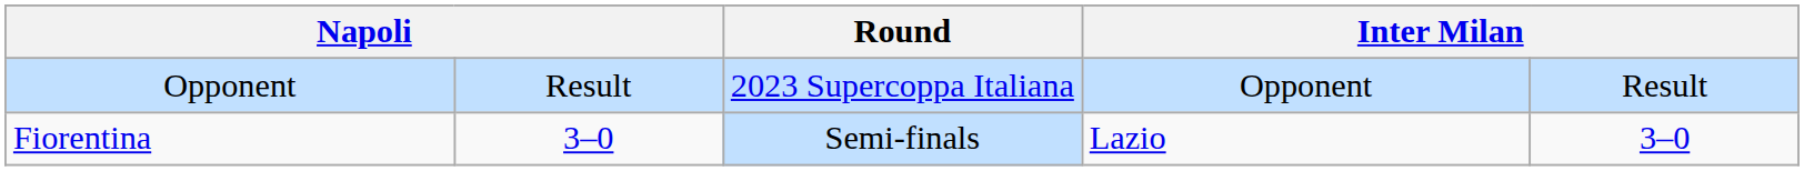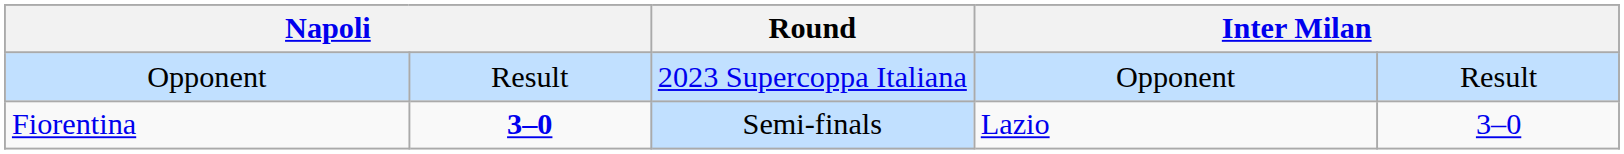Fiorentina | column 2: normal -> bold
